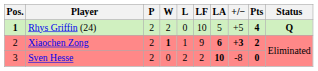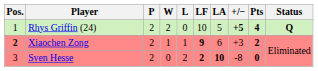Rhys Griffin (24) | Pos.: bold -> normal
Rhys Griffin (24) | +/−: normal -> bold
Xiaochen Zong | Pos.: normal -> bold
Xiaochen Zong | W: bold -> normal
Xiaochen Zong | LF: normal -> bold
Xiaochen Zong | LA: bold -> normal
Xiaochen Zong | +/−: bold -> normal
Sven Hesse | LF: normal -> bold
